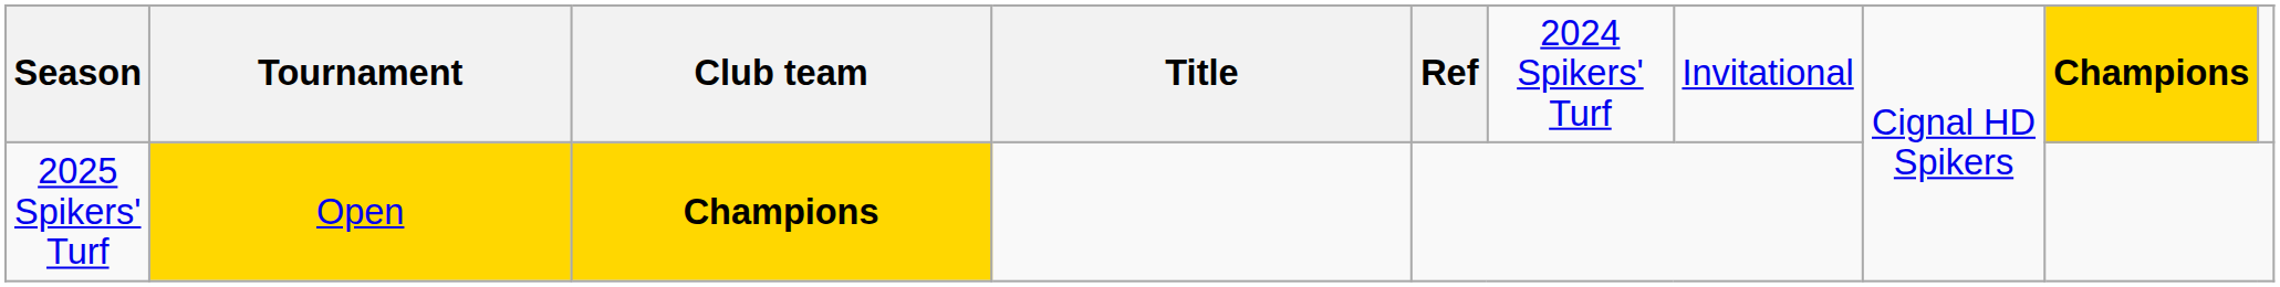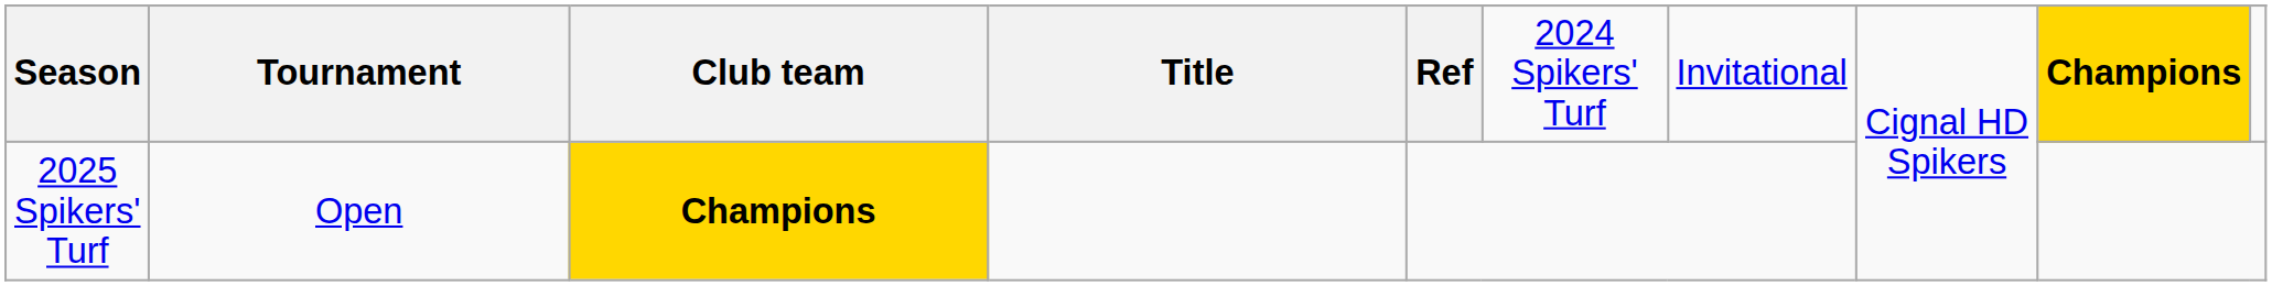2025 Spikers' Turf | Tournament: gold background -> no background
